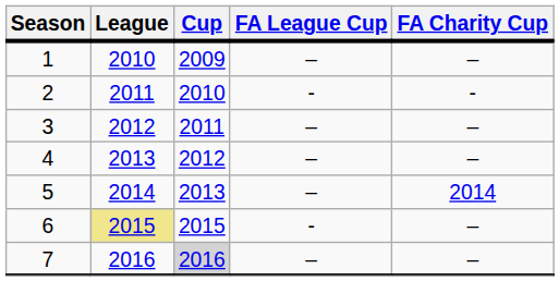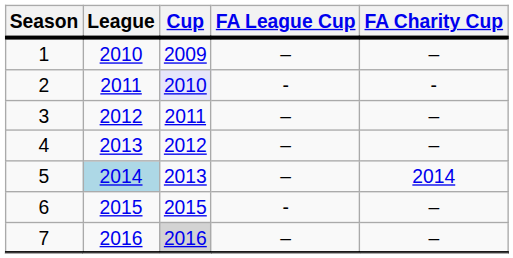2 | Cup: no background -> lavender background
5 | League: no background -> lightblue background
6 | League: khaki background -> no background
